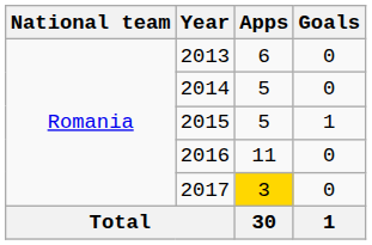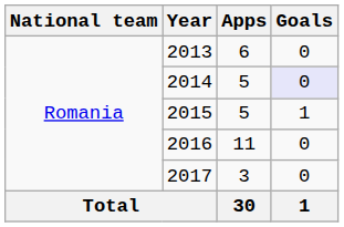2014 | Goals: no background -> lavender background
2017 | Apps: gold background -> no background
